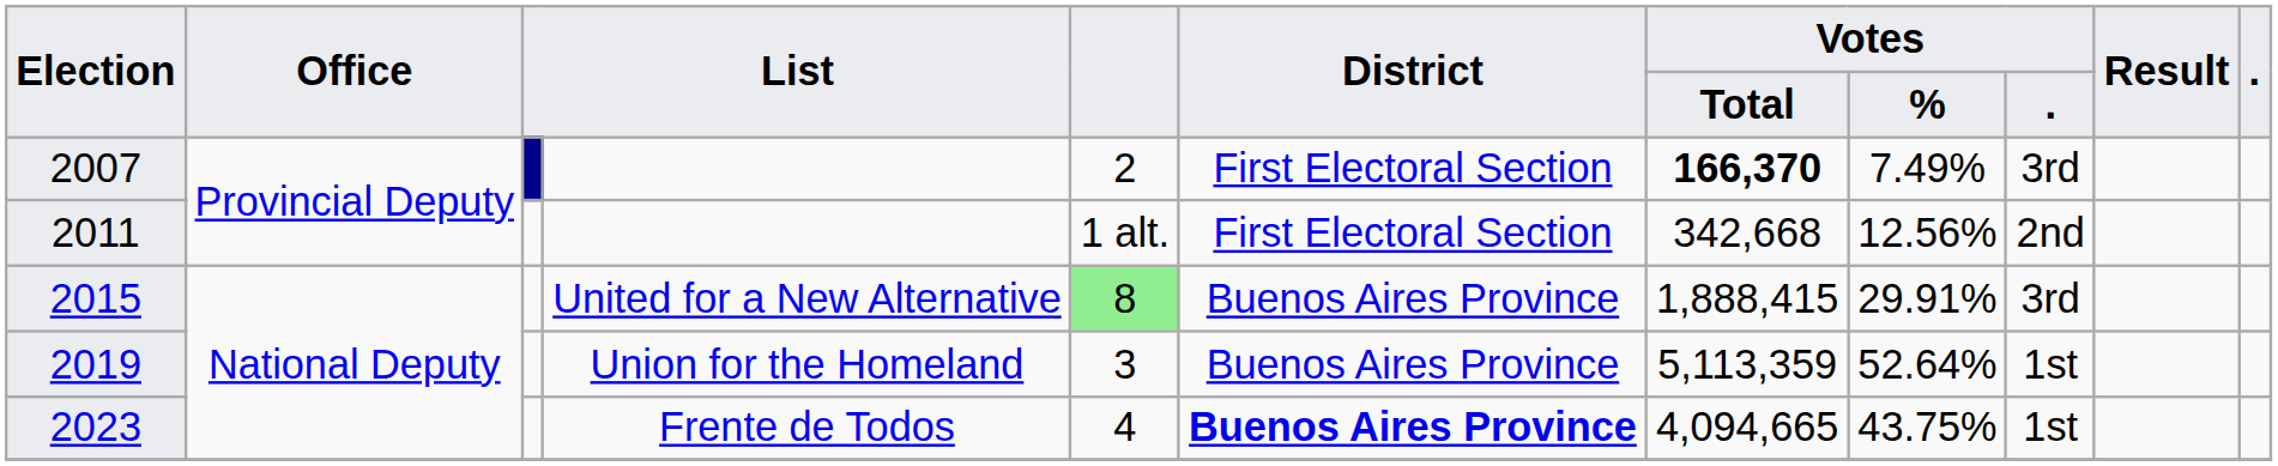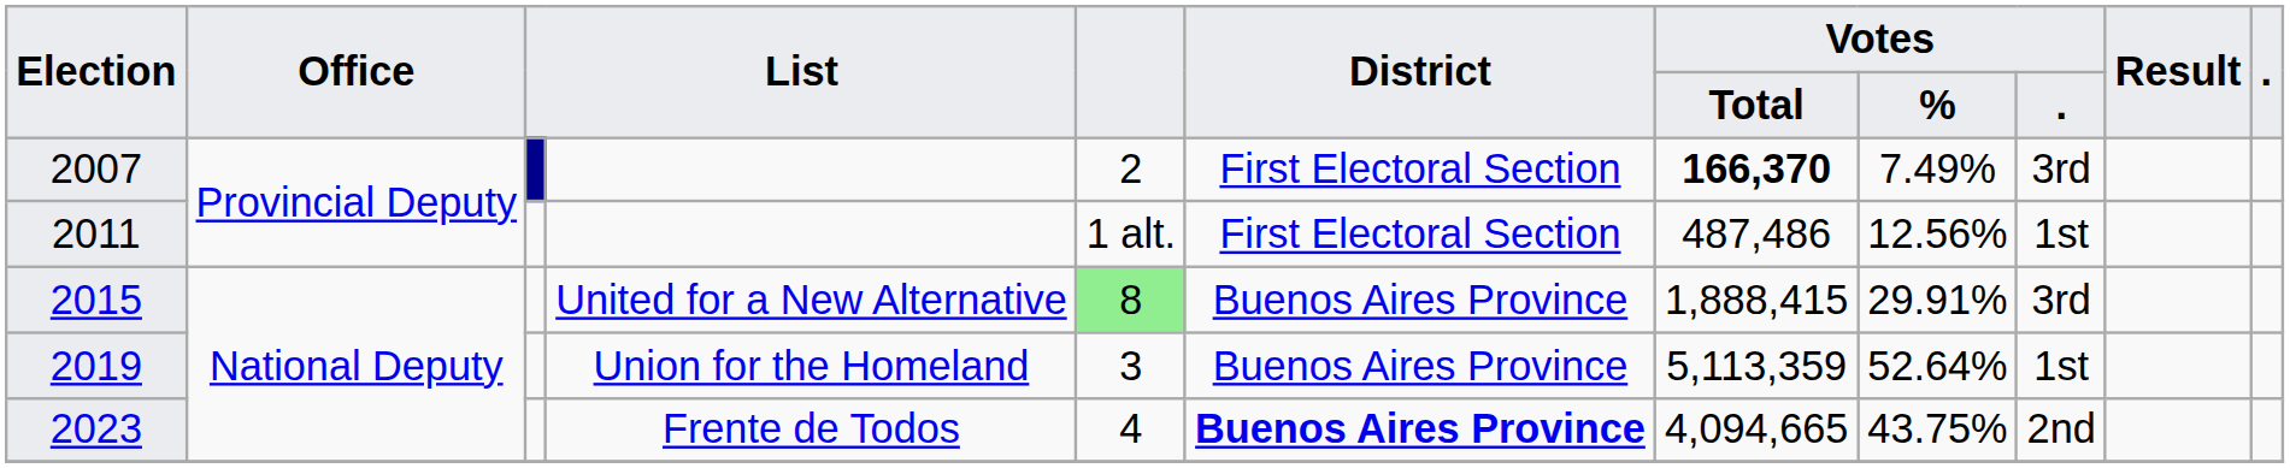2011 | Votes / Total: 342,668 -> 487,486
2011 | Votes / .: 2nd -> 1st
2023 | Votes / .: 1st -> 2nd
